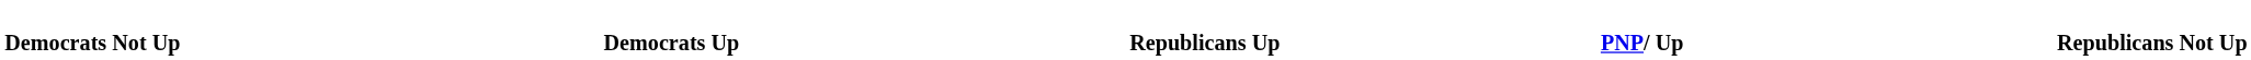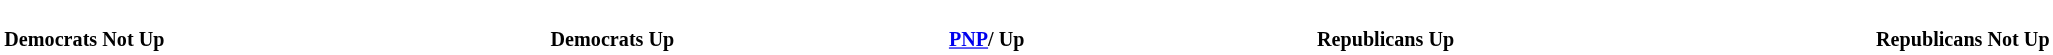columns swapped: 1 <-> 7
